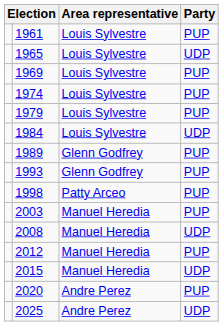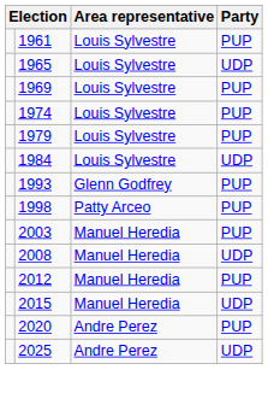- row: 1989 | Glenn Godfrey | PUP
